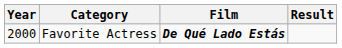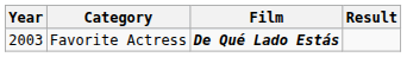Favorite Actress | Year: 2000 -> 2003
